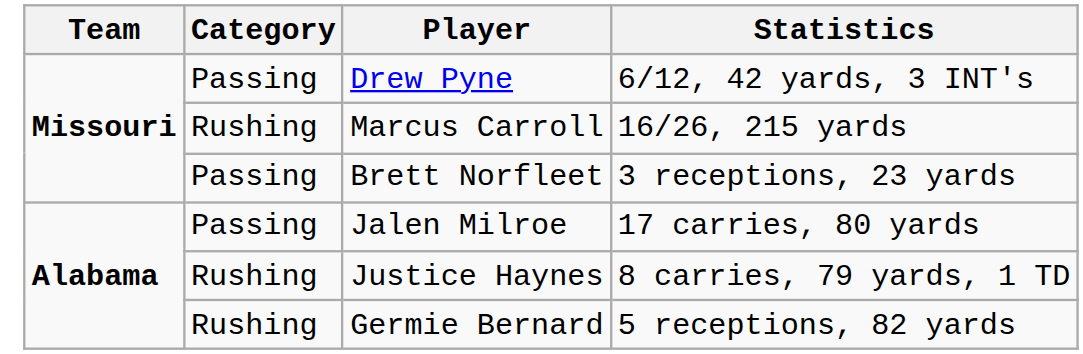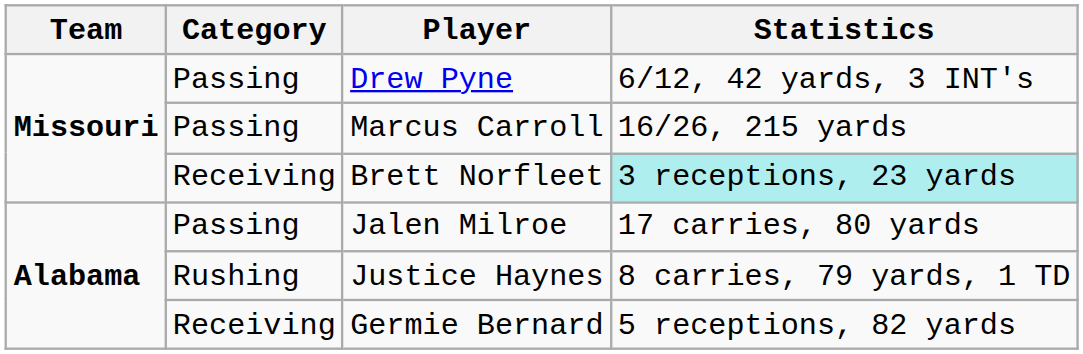Marcus Carroll | Category: Rushing -> Passing
Brett Norfleet | Category: Passing -> Receiving
Brett Norfleet | Statistics: no background -> paleturquoise background
Germie Bernard | Category: Rushing -> Receiving
